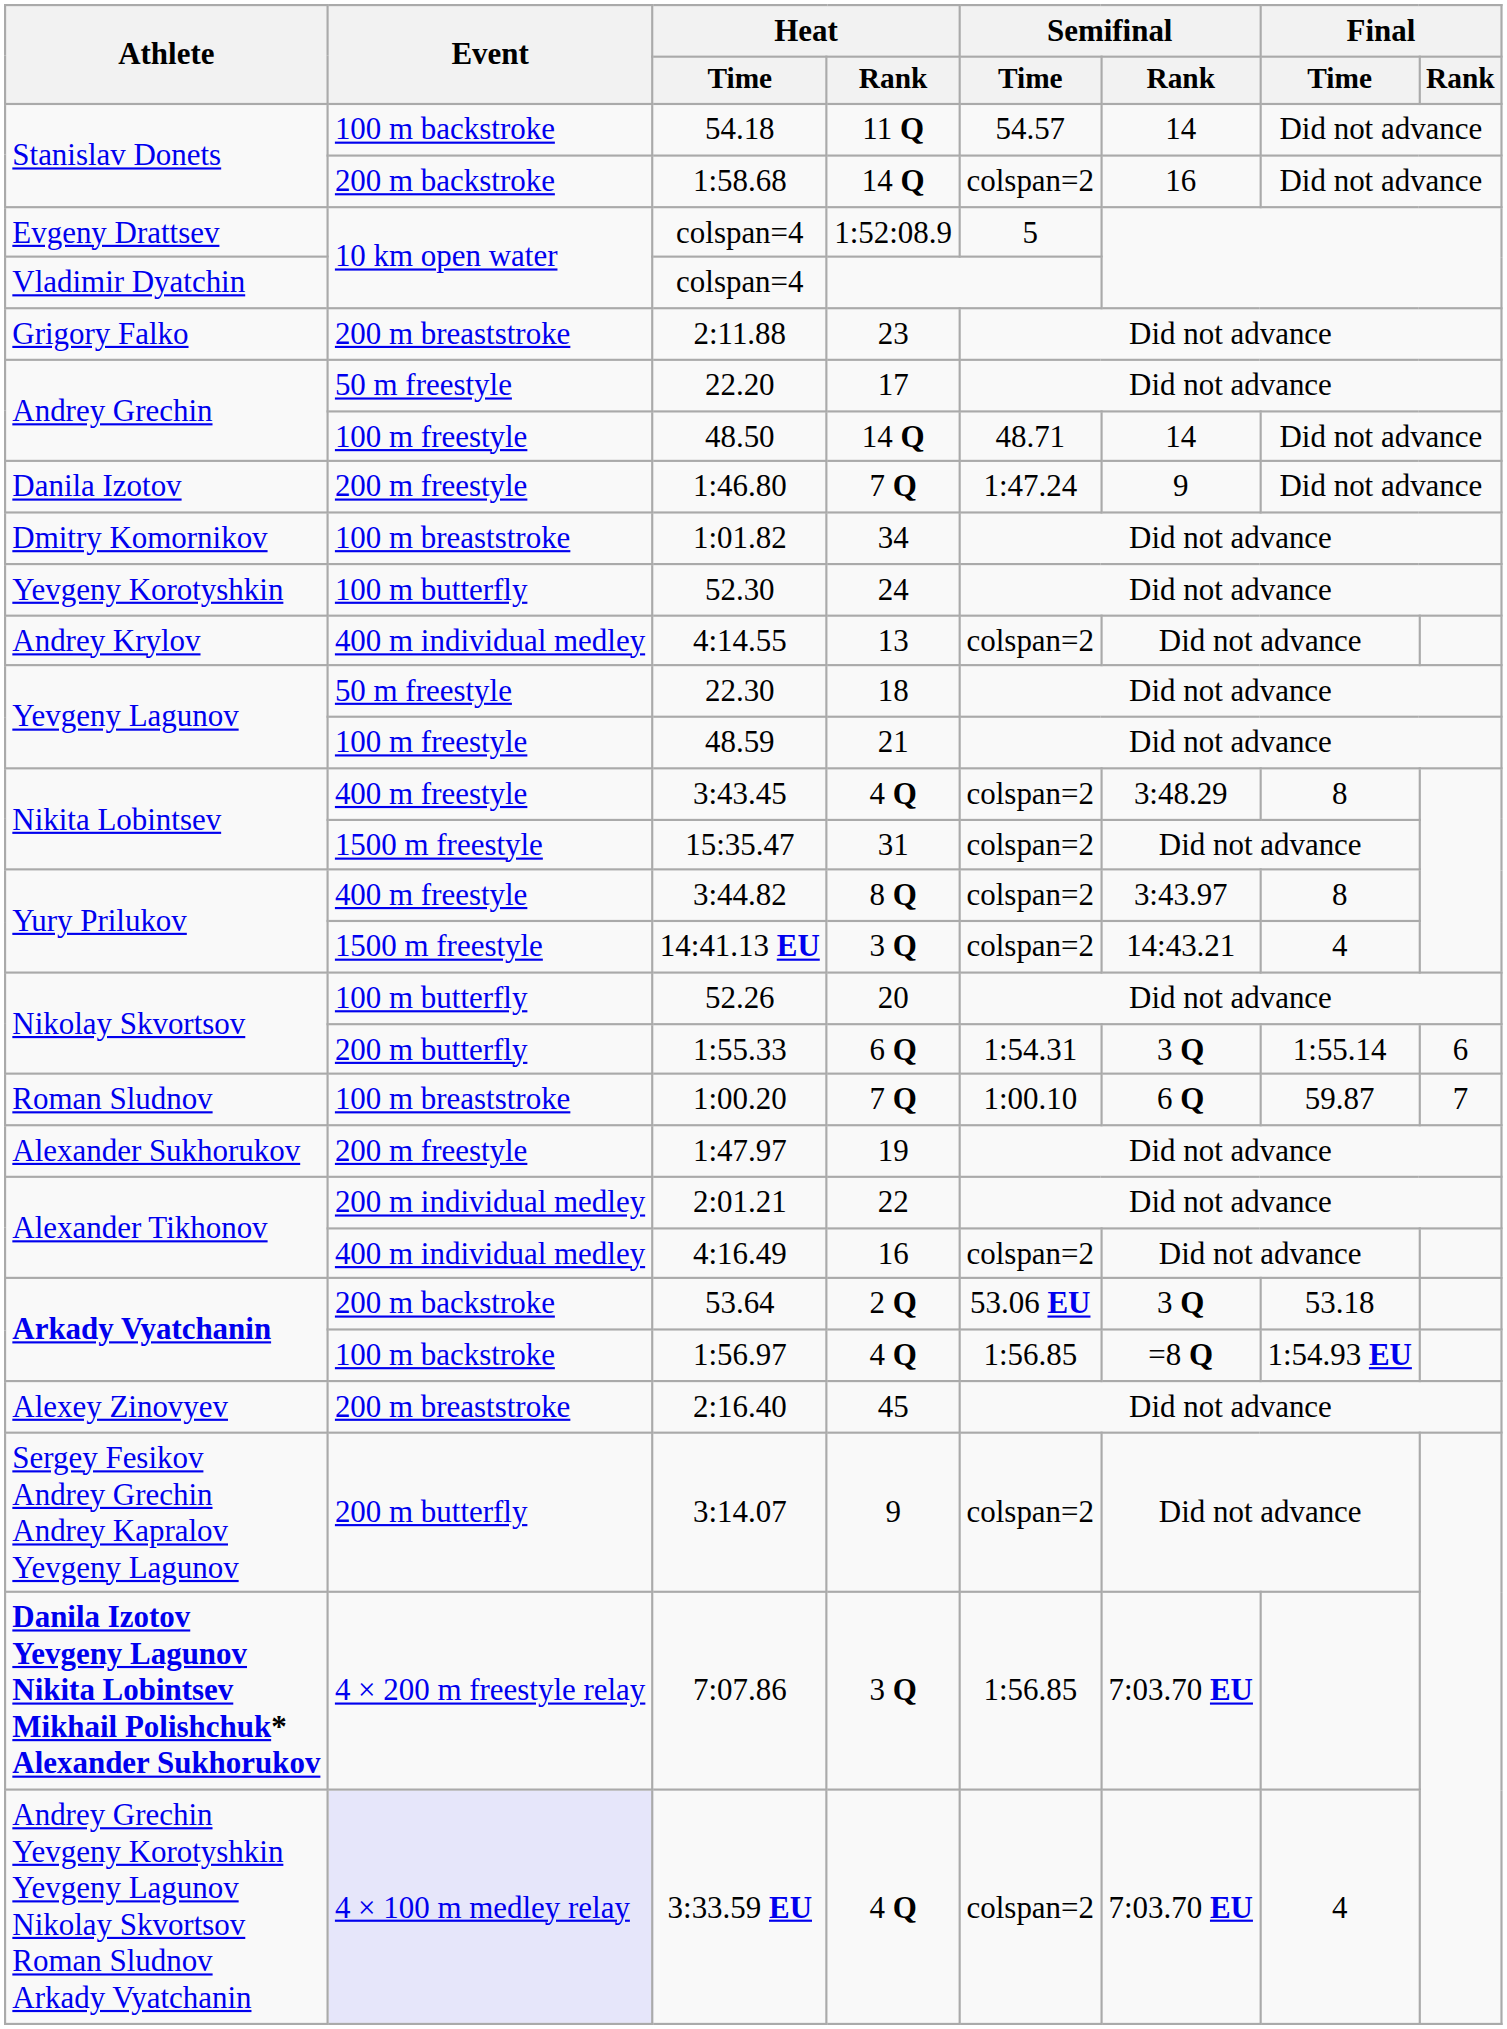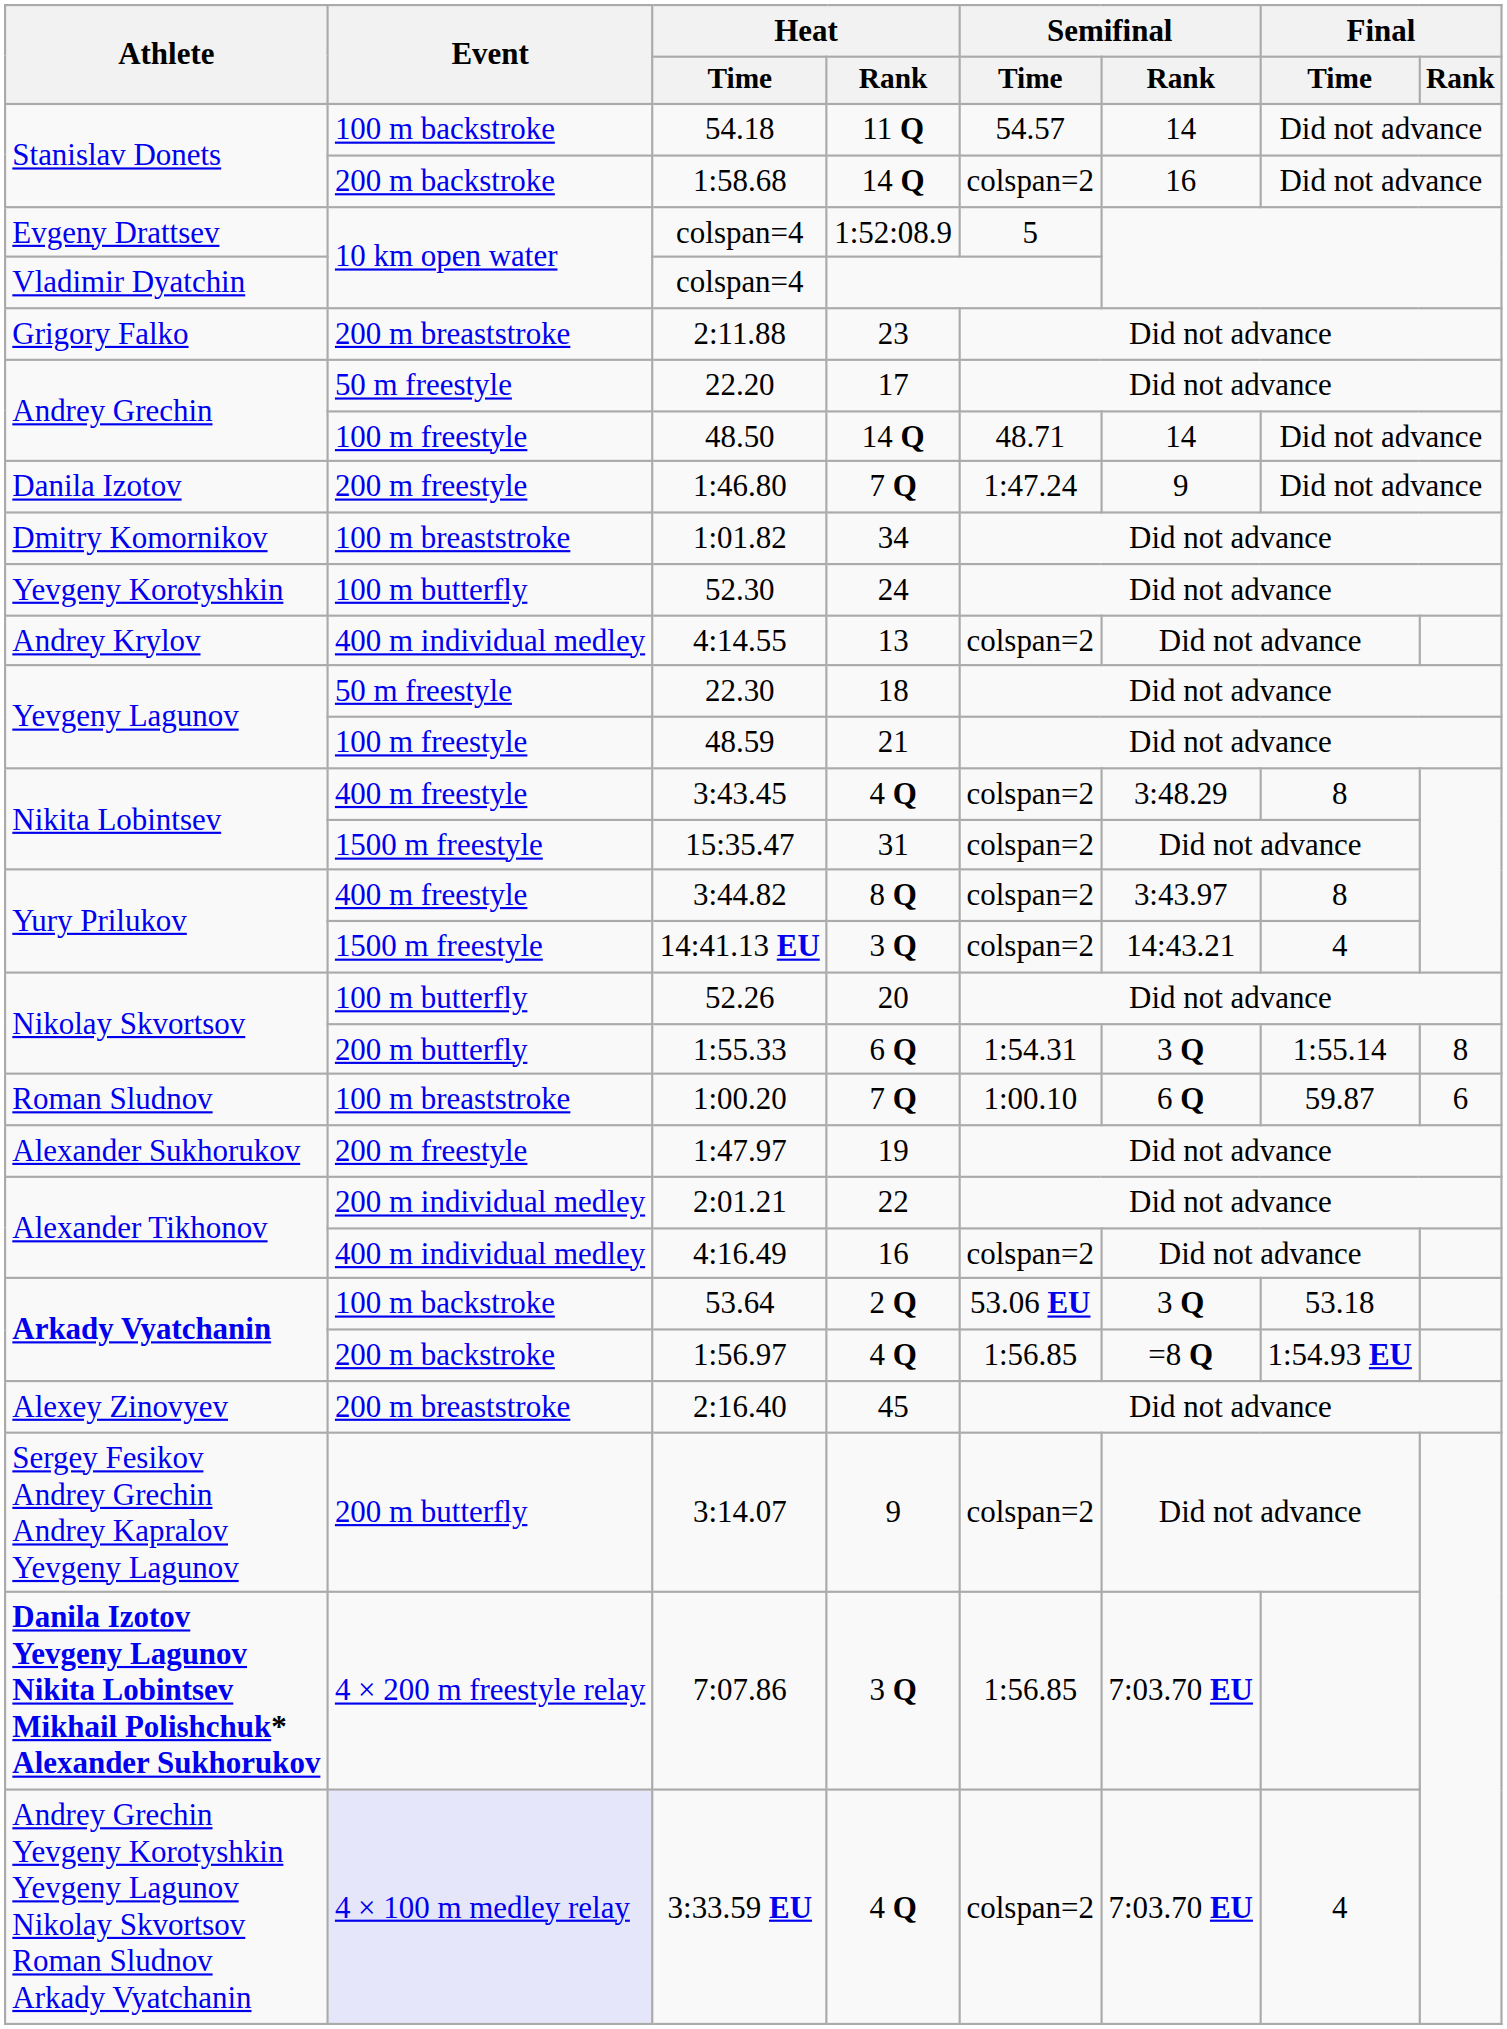1:55.33 | Final / Rank: 6 -> 8
1:00.20 | Final / Rank: 7 -> 6
53.64 | Event: 200 m backstroke -> 100 m backstroke
1:56.97 | Event: 100 m backstroke -> 200 m backstroke
